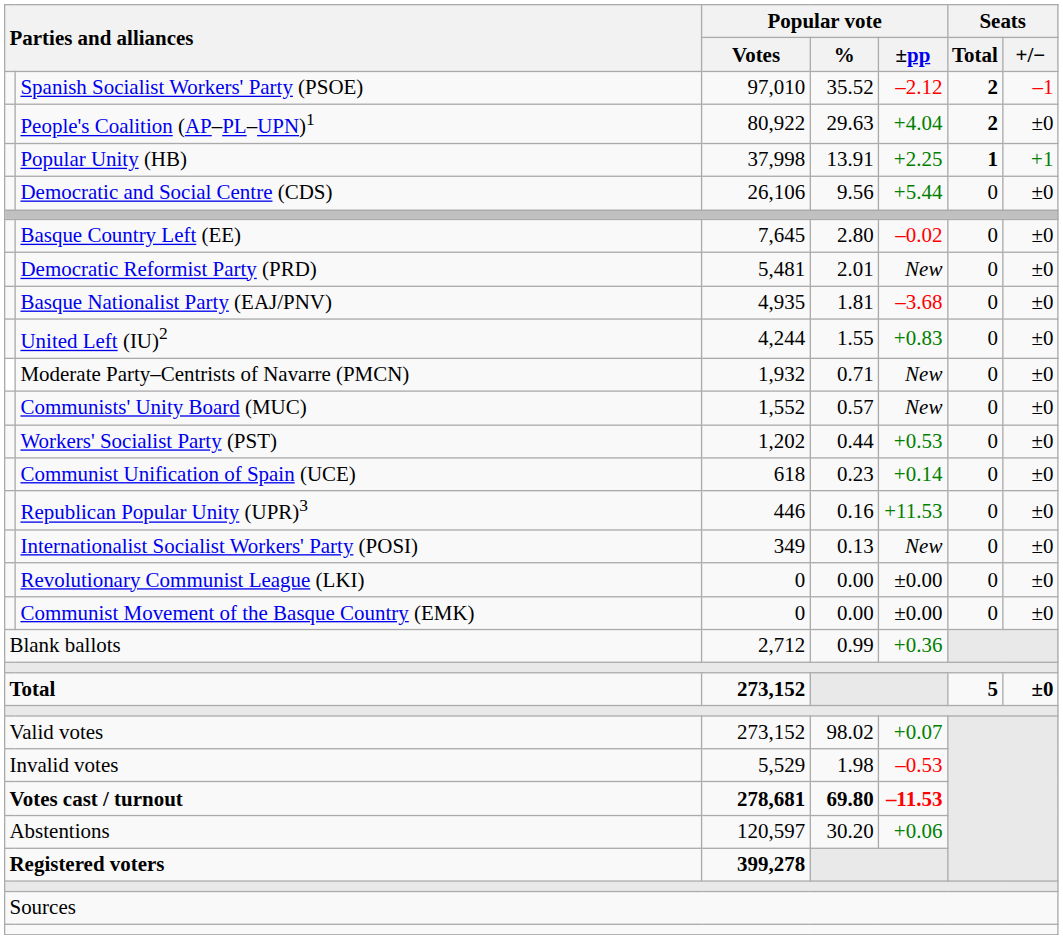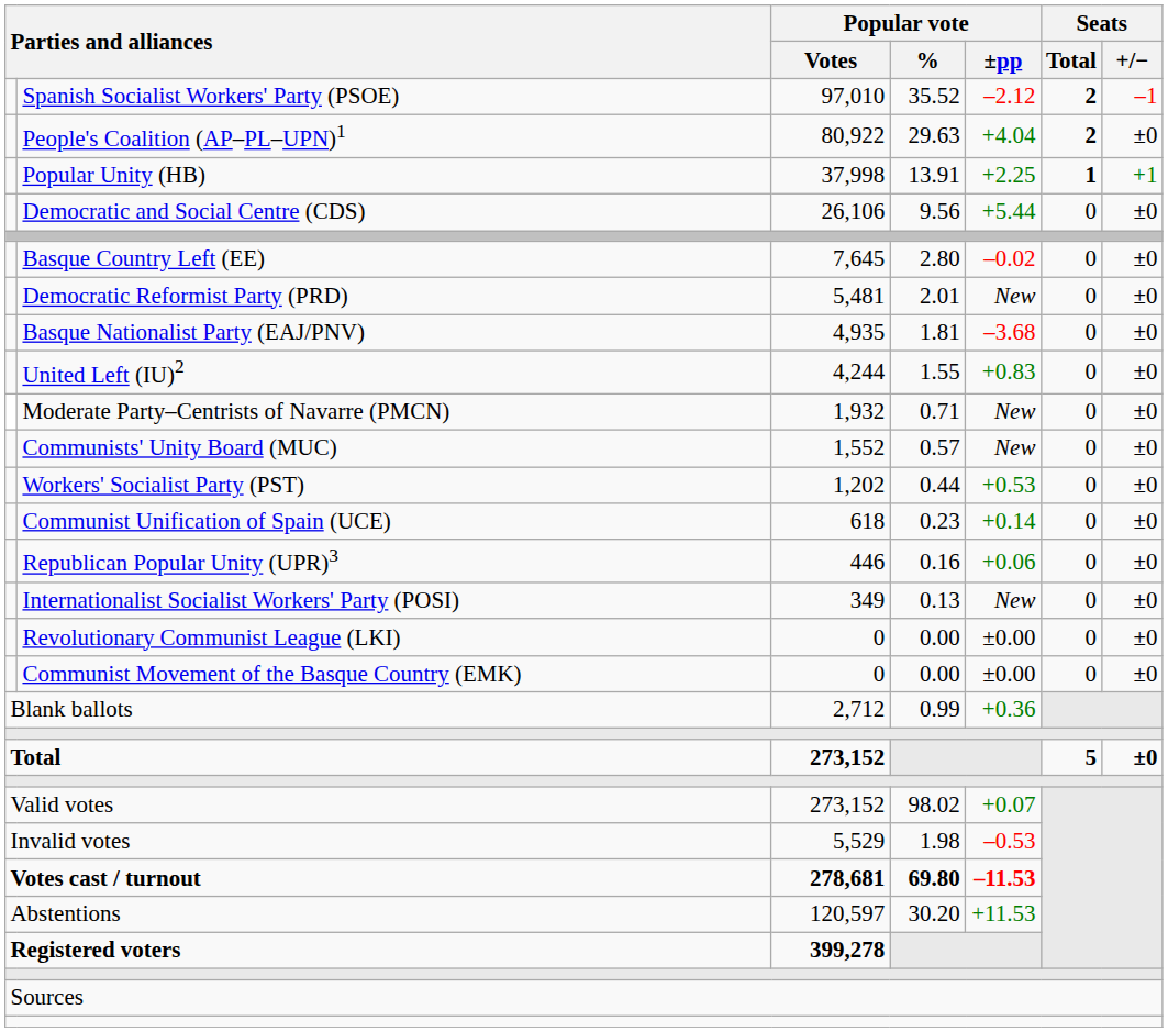Republican Popular Unity (UPR)3 | Popular vote / ±pp: +11.53 -> +0.06
Abstentions | Popular vote / ±pp: +0.06 -> +11.53
